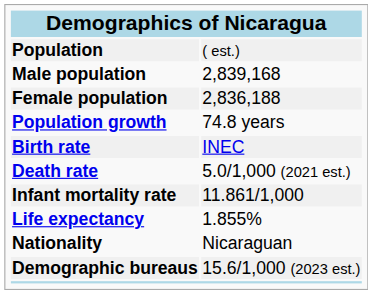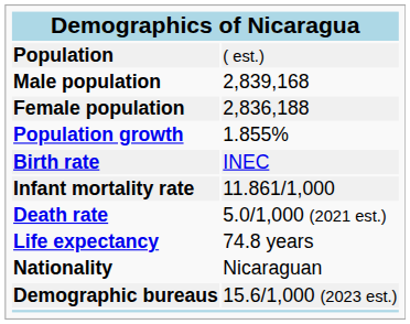Population growth | column 2: 74.8 years -> 1.855%
rows swapped: Death rate <-> Infant mortality rate
Life expectancy | column 2: 1.855% -> 74.8 years
